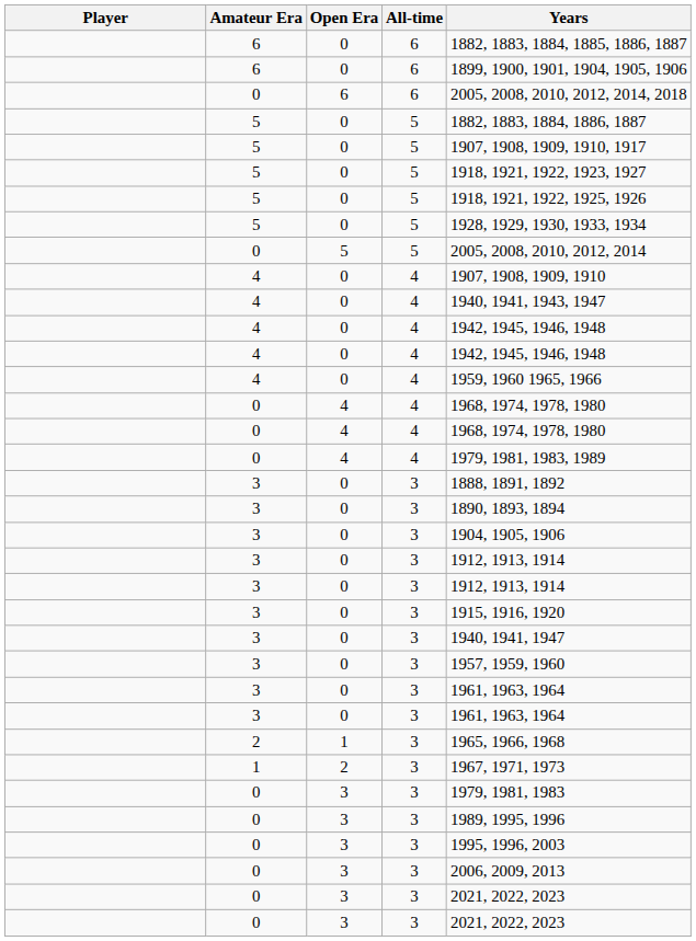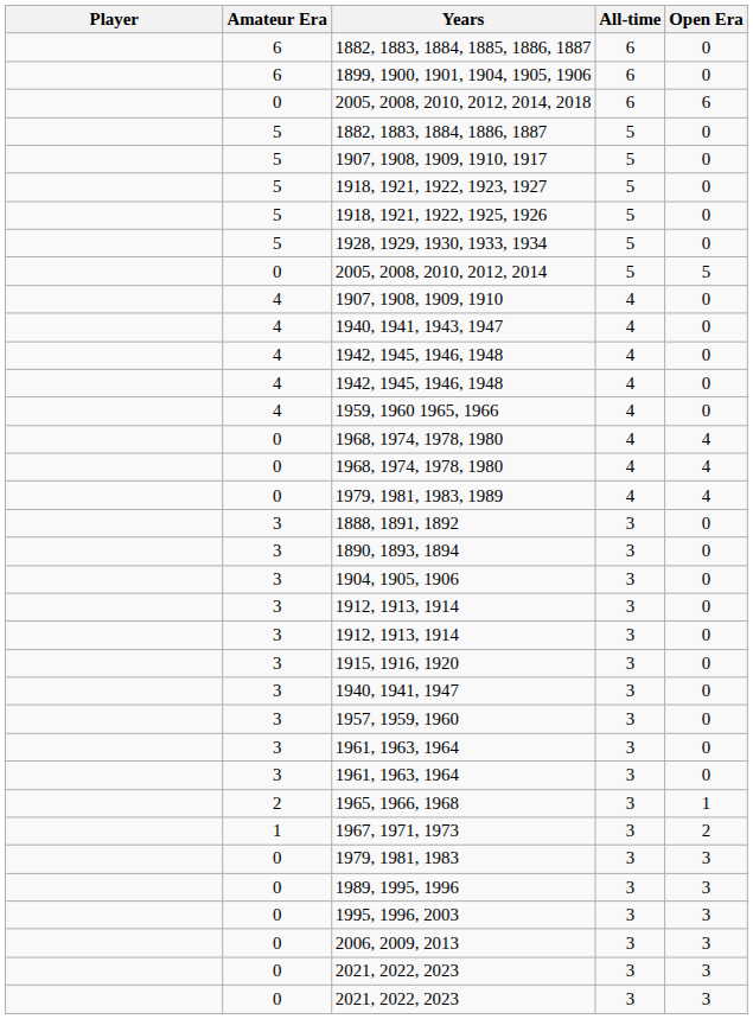columns swapped: Open Era <-> Years
